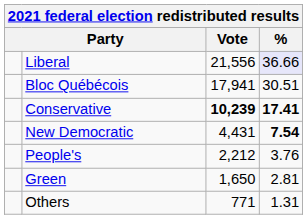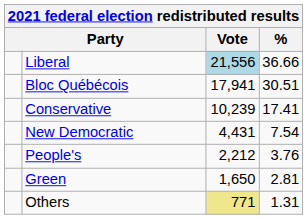Liberal | Vote: no background -> lightblue background
Liberal | %: lavender background -> no background
Conservative | Vote: bold -> normal
Conservative | %: bold -> normal
New Democratic | %: bold -> normal
Others | Vote: no background -> khaki background
